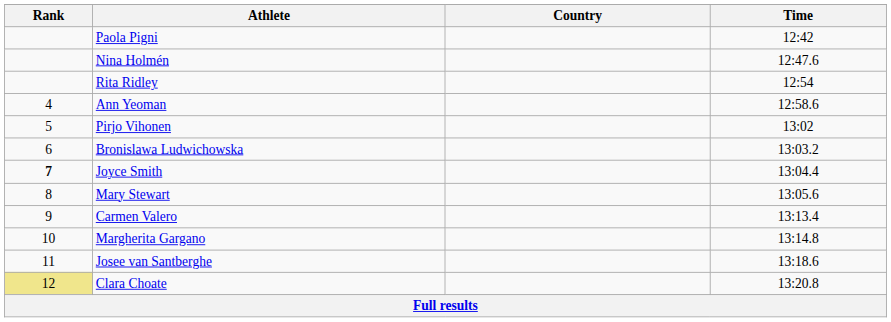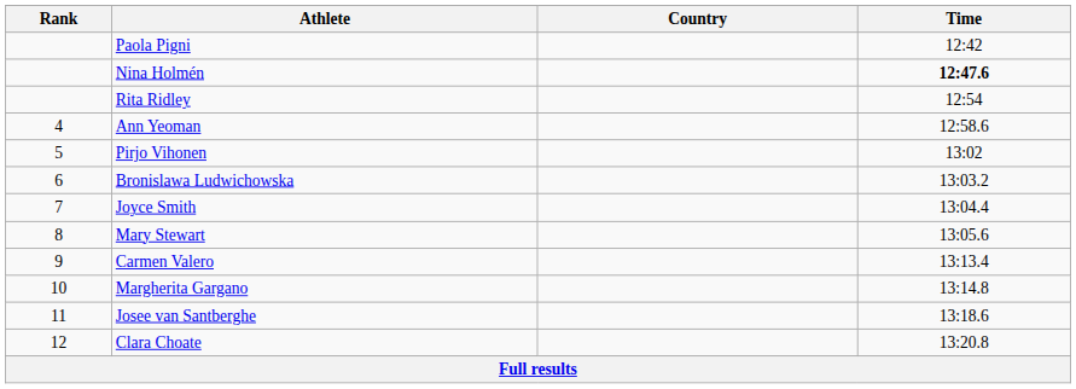Nina Holmén | Time: normal -> bold
Joyce Smith | Rank: bold -> normal
Clara Choate | Rank: khaki background -> no background
